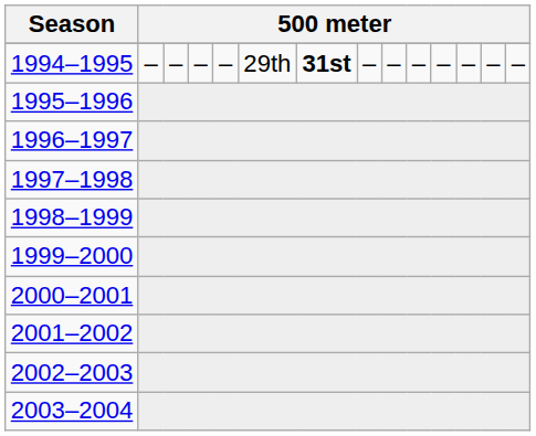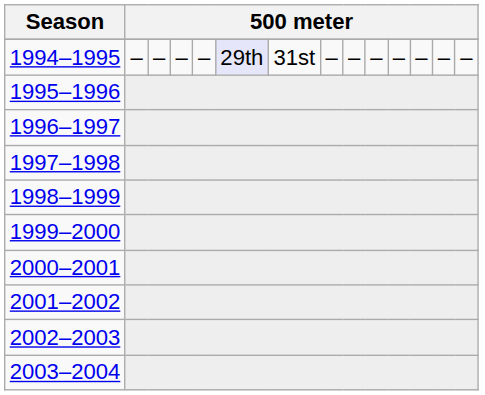1994–1995 | column 6: no background -> lavender background
1994–1995 | column 7: bold -> normal
